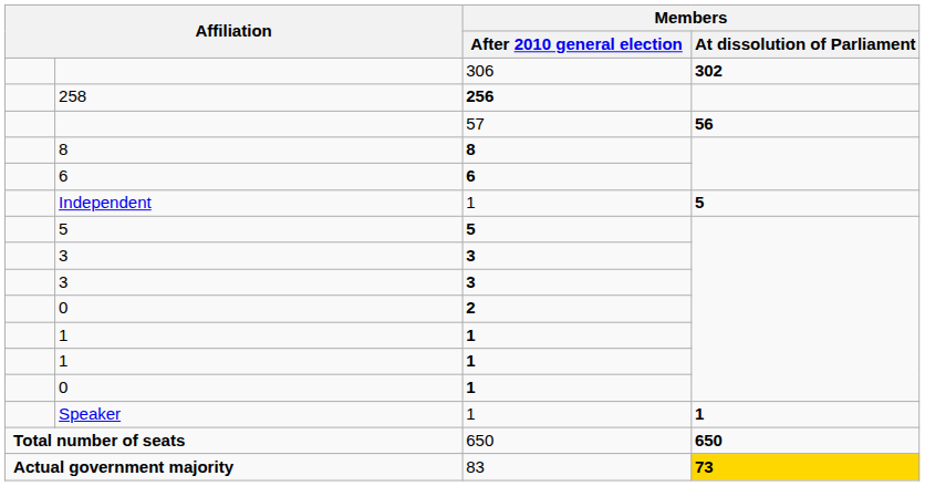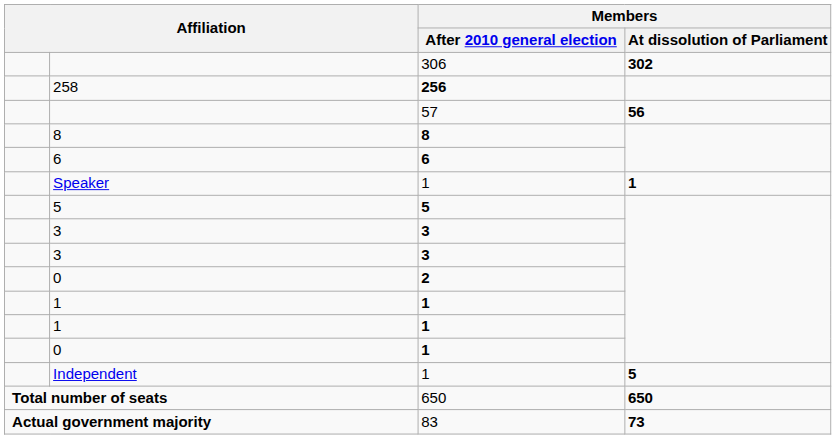rows swapped: Independent <-> Speaker
Actual government majority | Members / At dissolution of Parliament: gold background -> no background
